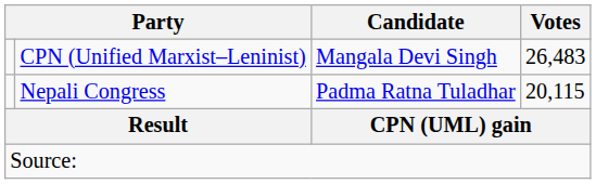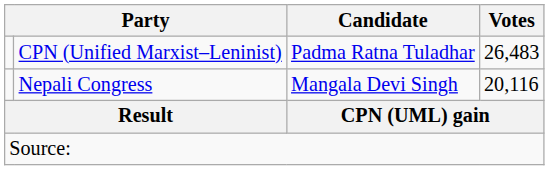CPN (Unified Marxist–Leninist) | Candidate: Mangala Devi Singh -> Padma Ratna Tuladhar
Nepali Congress | Candidate: Padma Ratna Tuladhar -> Mangala Devi Singh
Nepali Congress | Votes: 20,115 -> 20,116
